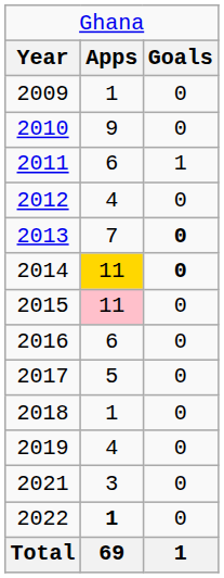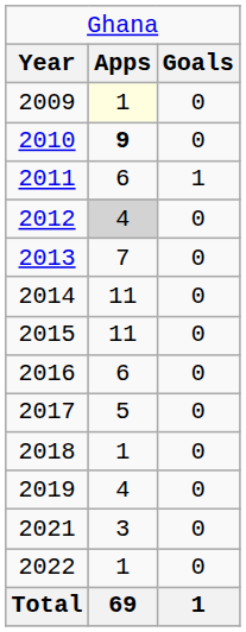2009 | column 2: no background -> lightyellow background
2010 | column 2: normal -> bold
2012 | column 2: no background -> lightgrey background
2013 | column 3: bold -> normal
2014 | column 2: gold background -> no background
2014 | column 3: bold -> normal
2015 | column 2: pink background -> no background
2022 | column 2: bold -> normal
